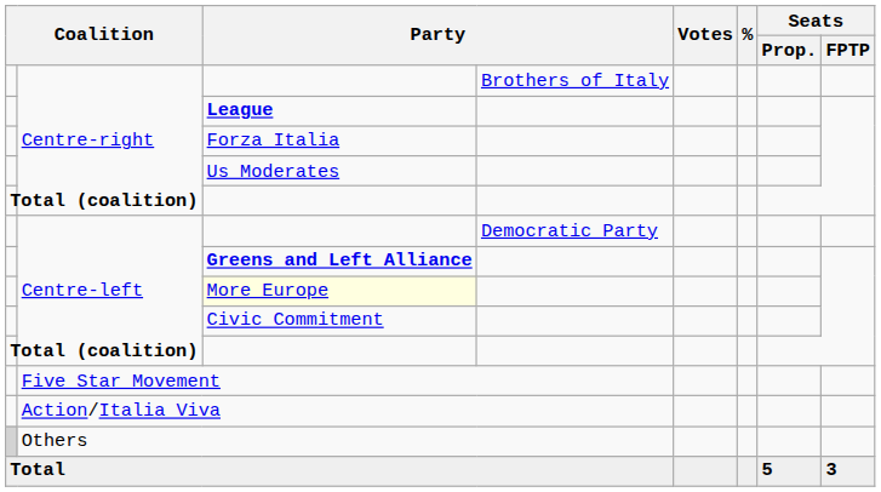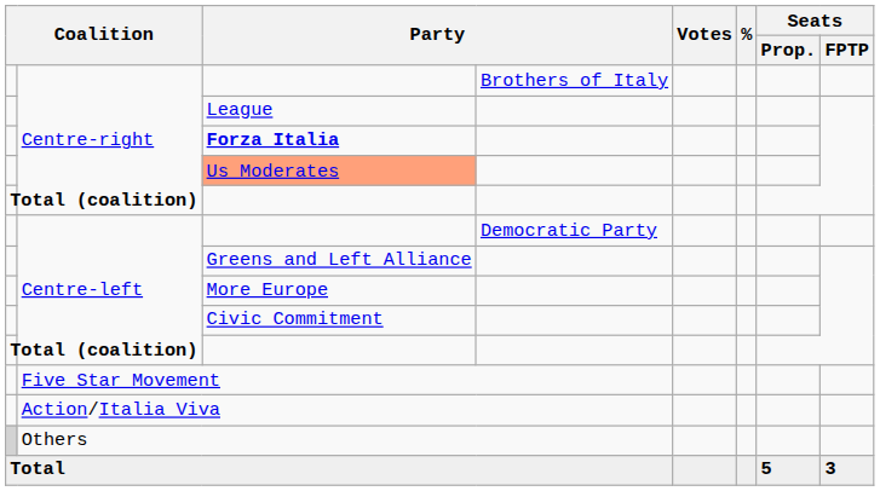League | column 3: bold -> normal
Forza Italia | column 3: normal -> bold
Us Moderates | column 3: no background -> lightsalmon background
Greens and Left Alliance | column 3: bold -> normal
More Europe | column 3: lightyellow background -> no background
